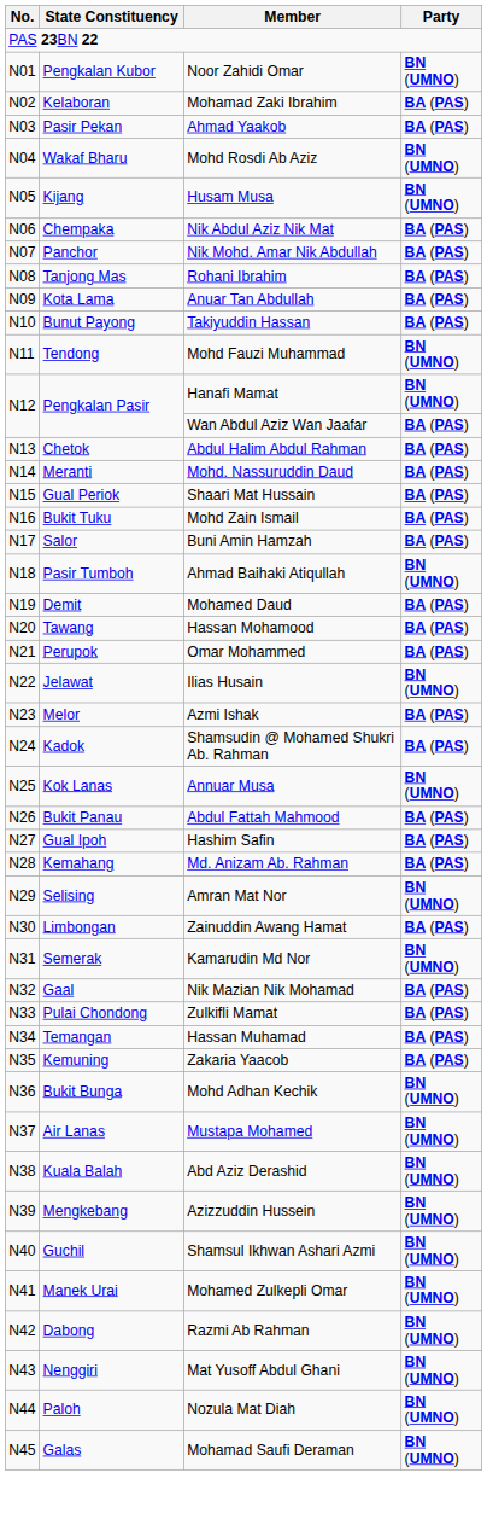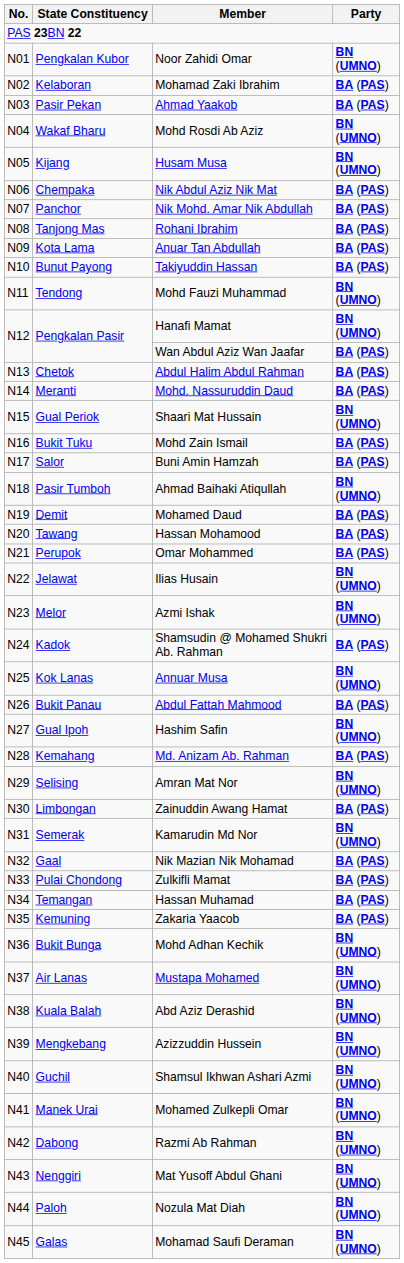Shaari Mat Hussain | Party: BA (PAS) -> BN (UMNO)
Azmi Ishak | Party: BA (PAS) -> BN (UMNO)
Hashim Safin | Party: BA (PAS) -> BN (UMNO)
